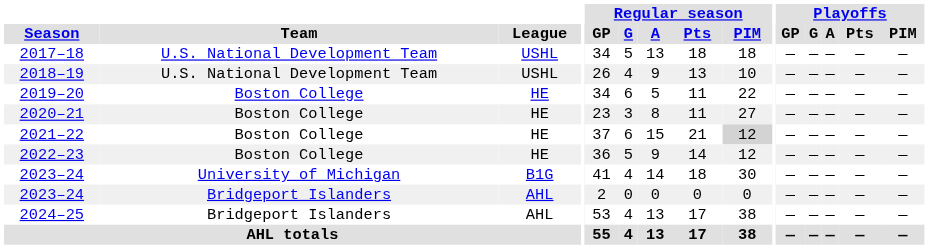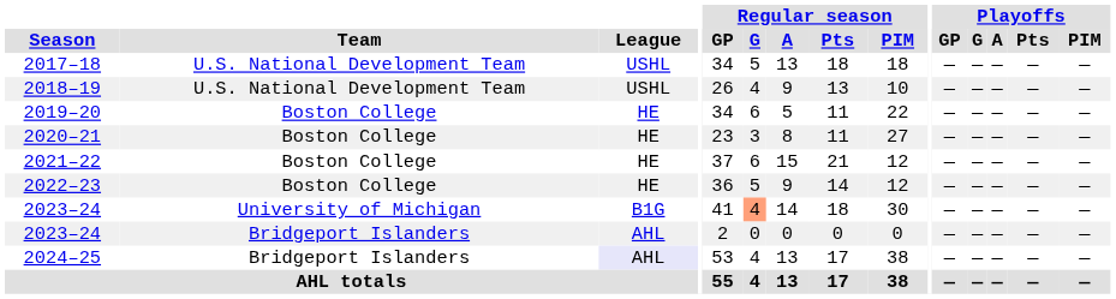2021–22 | Regular season / PIM: lightgrey background -> no background
2023–24 / University of Michigan | Regular season / G: no background -> lightsalmon background
2024–25 | League: no background -> lavender background
